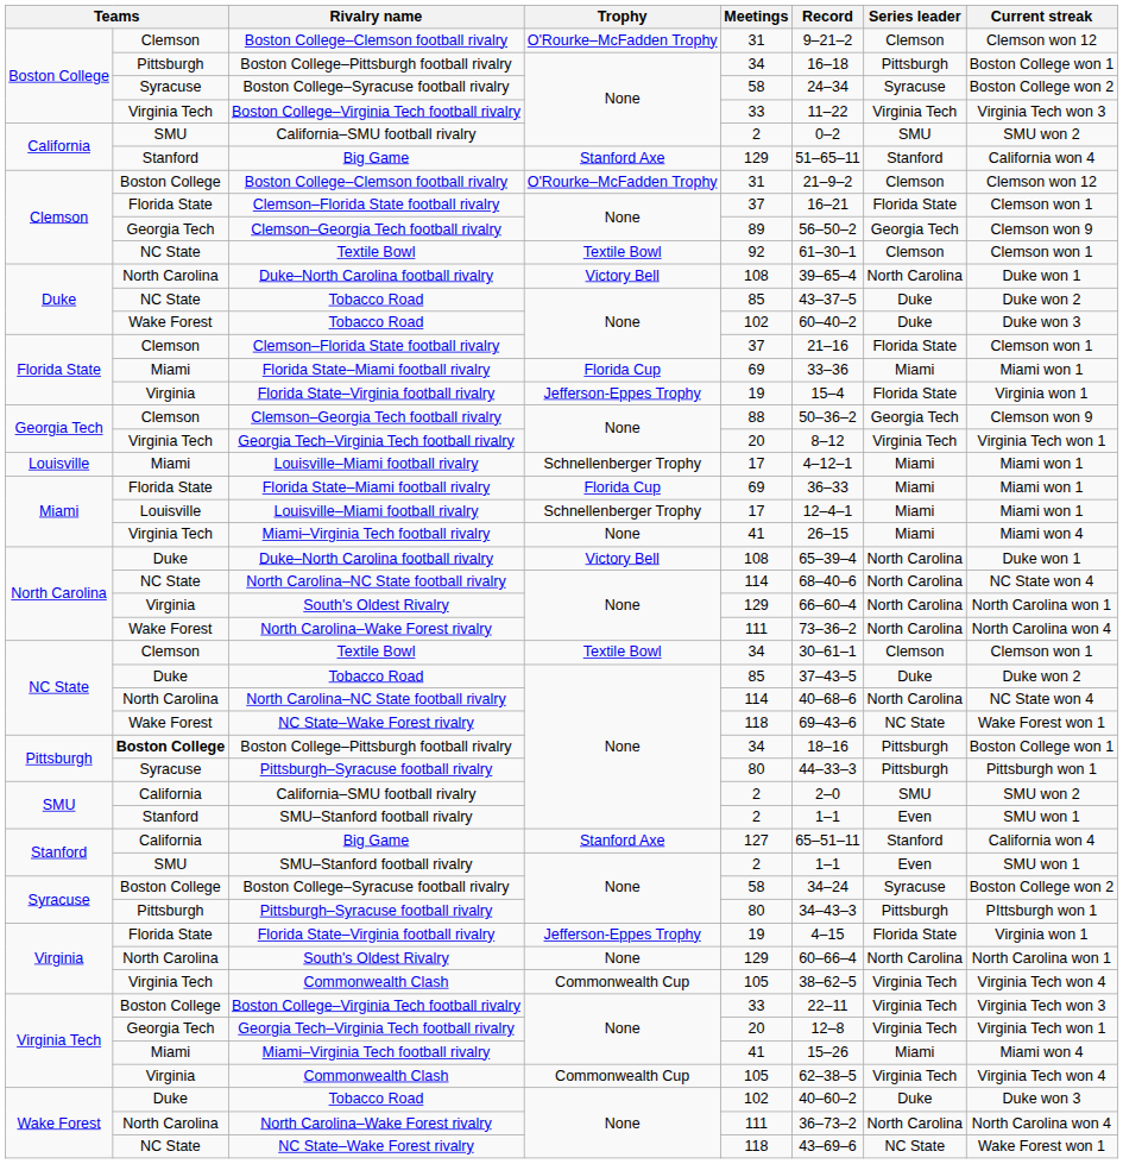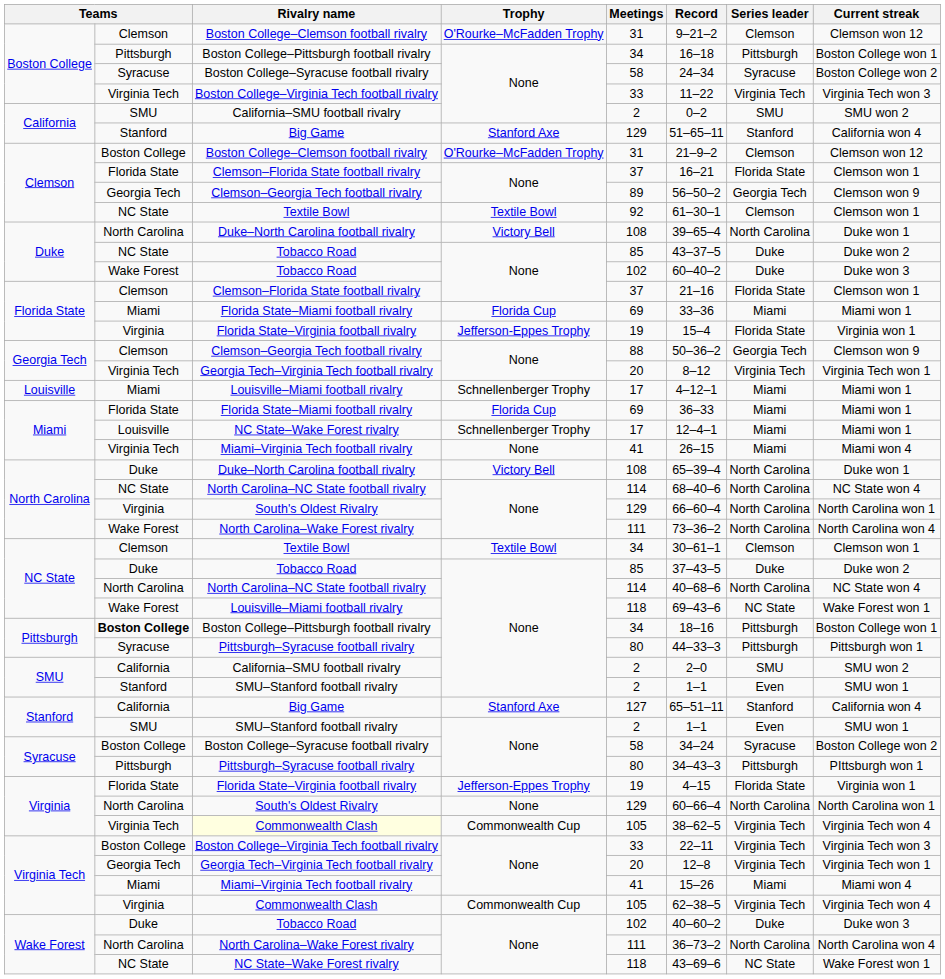row 22 | Rivalry name: Louisville–Miami football rivalry -> NC State–Wake Forest rivalry
row 31 | Rivalry name: NC State–Wake Forest rivalry -> Louisville–Miami football rivalry
row 42 | Rivalry name: no background -> lightyellow background
